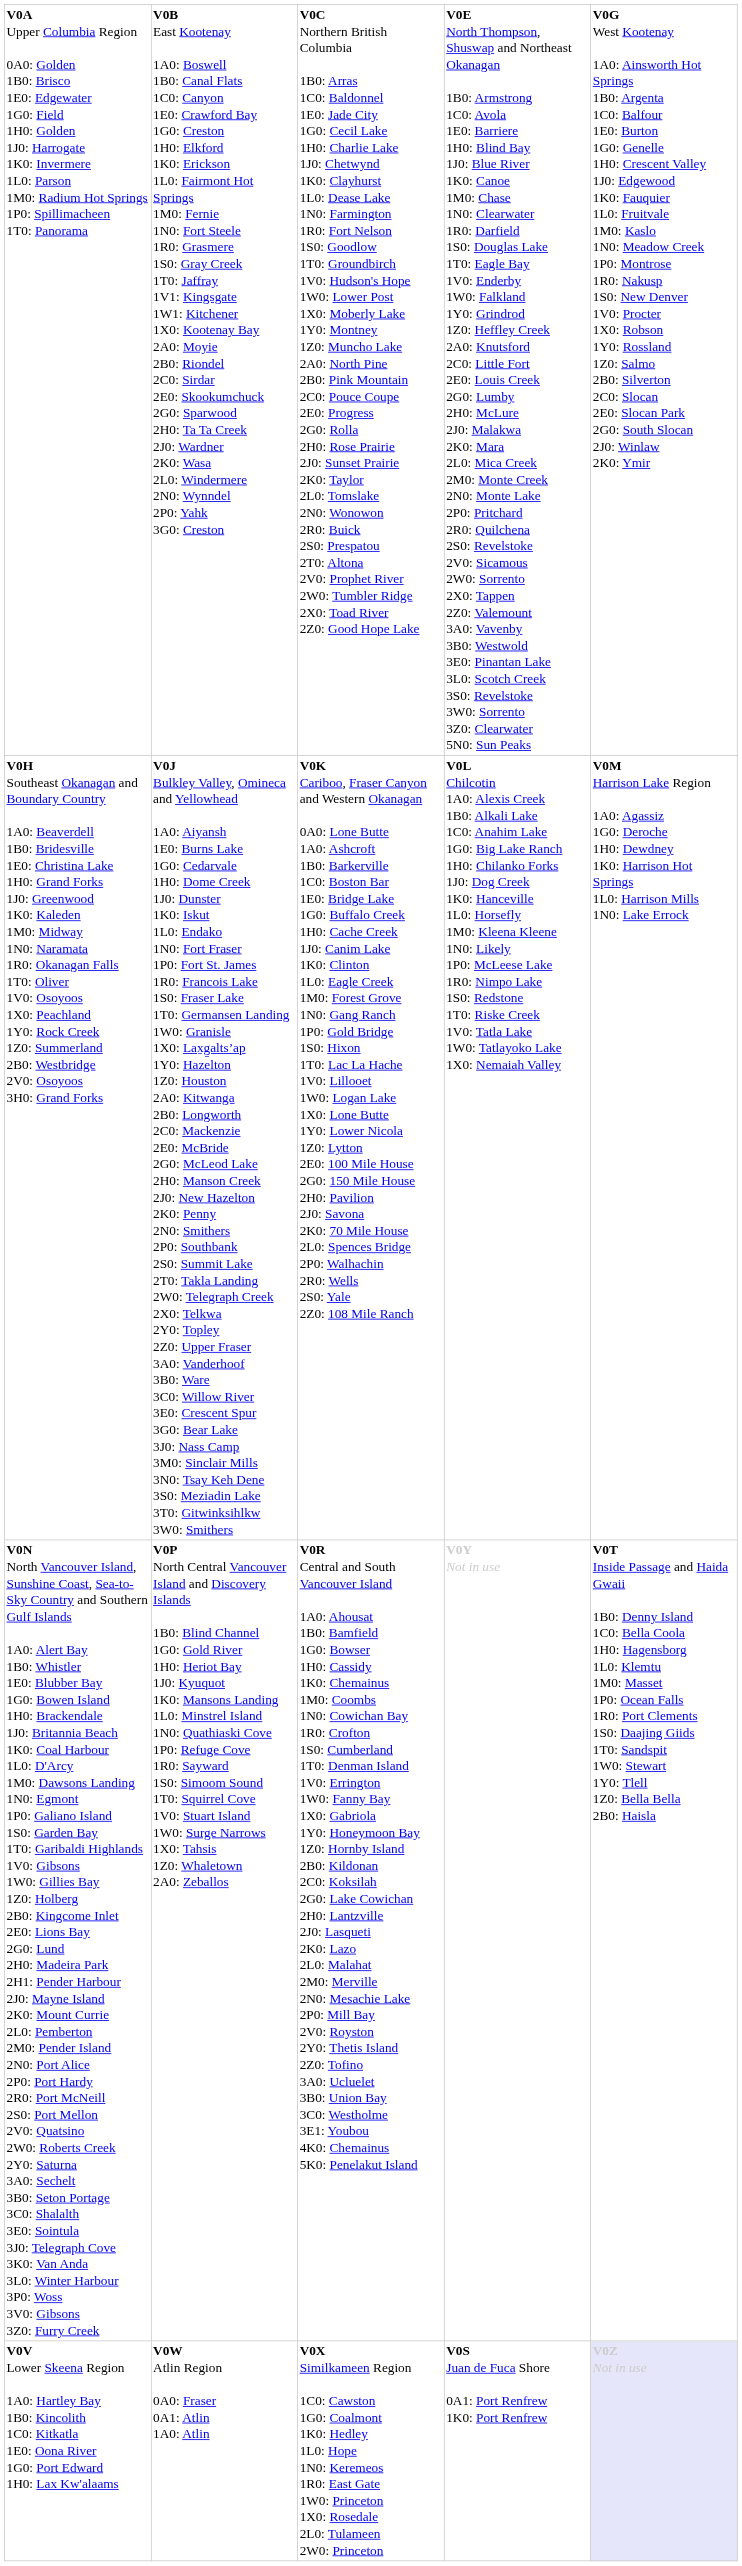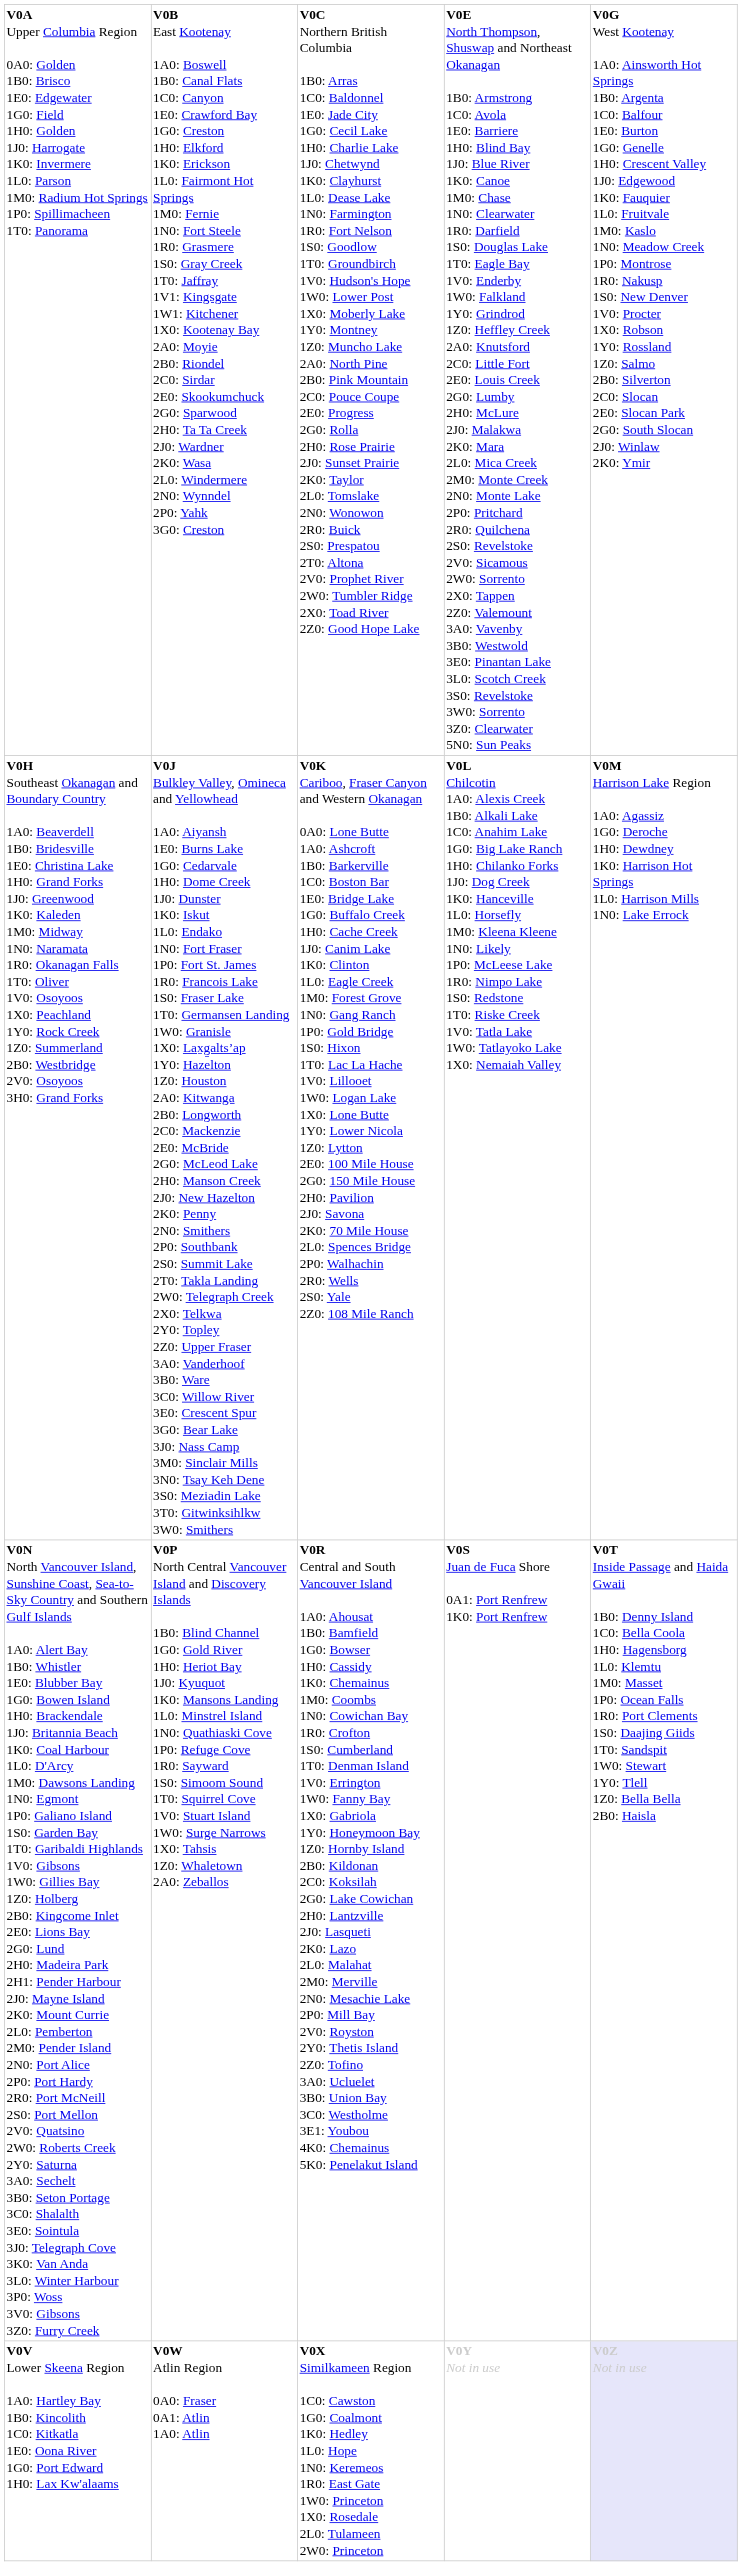row 3 | column 4: V0Y Not in use -> V0S Juan de Fuca Shore 0A1: Port Renfrew 1K0: Port Renfrew
row 4 | column 4: V0S Juan de Fuca Shore 0A1: Port Renfrew 1K0: Port Renfrew -> V0Y Not in use
